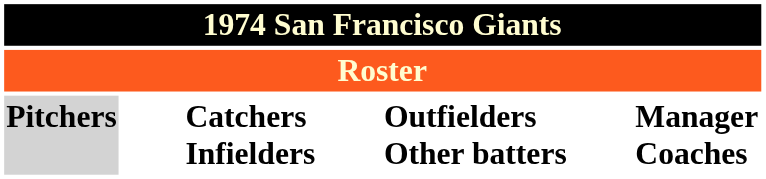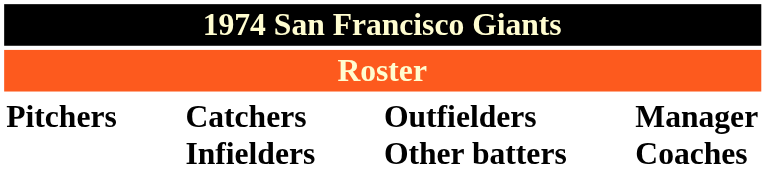Pitchers | column 1: lightgrey background -> no background
